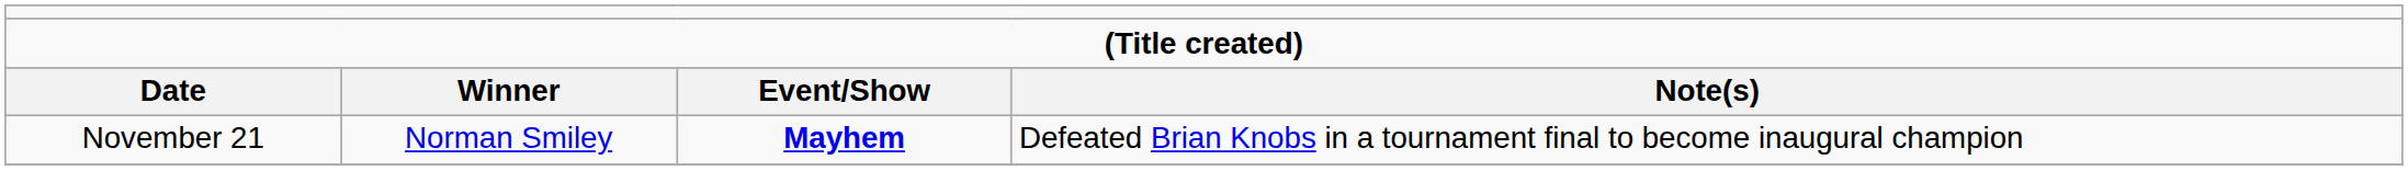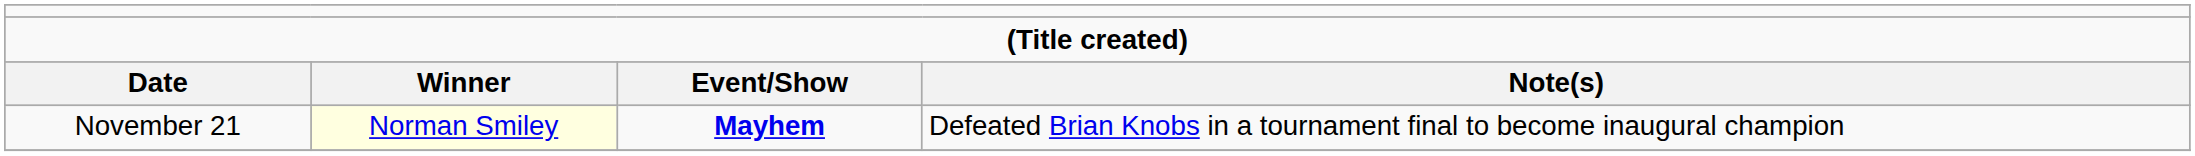November 21 | column 2: no background -> lightyellow background
